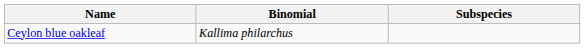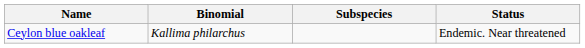+ column: Status | Endemic. Near threatened
